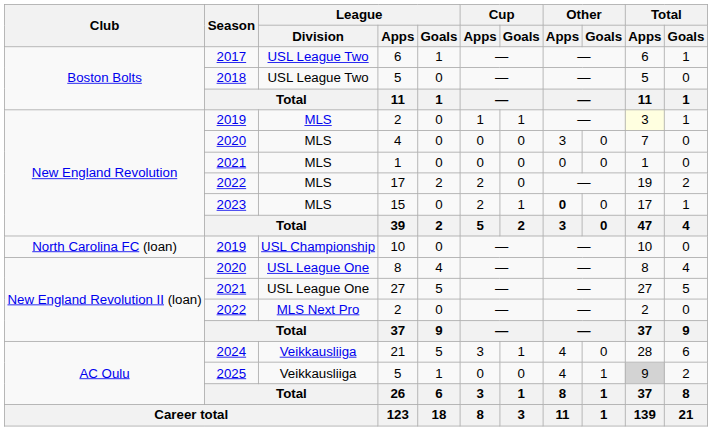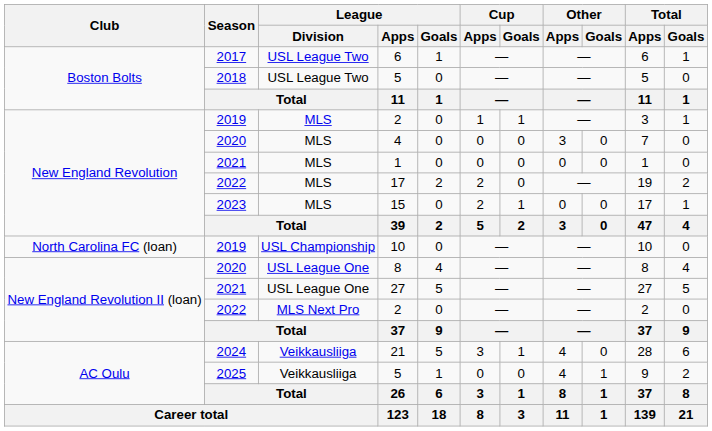2019 / 2 | Total / Apps: lightyellow background -> no background
15 | Other / Apps: bold -> normal
2025 / 5 | Total / Apps: lightgrey background -> no background
